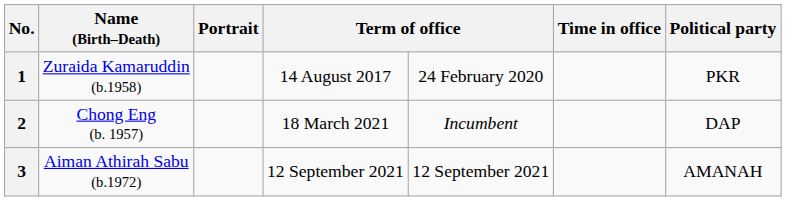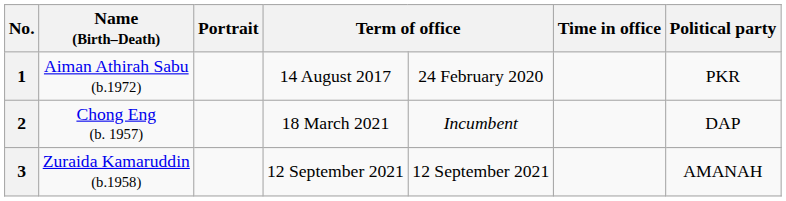1 | Name (Birth–Death): Zuraida Kamaruddin (b.1958) -> Aiman Athirah Sabu (b.1972)
3 | Name (Birth–Death): Aiman Athirah Sabu (b.1972) -> Zuraida Kamaruddin (b.1958)
